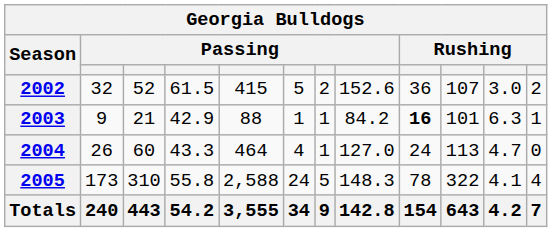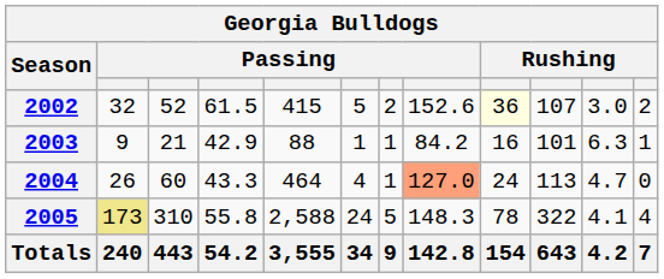2002 | column 9: no background -> lightyellow background
2003 | column 9: bold -> normal
2004 | column 8: no background -> lightsalmon background
2005 | column 2: no background -> khaki background
